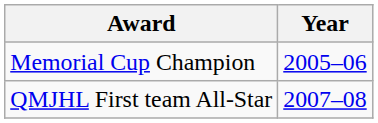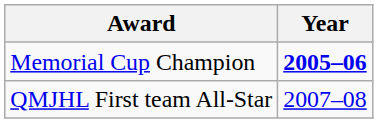Memorial Cup Champion | Year: normal -> bold
